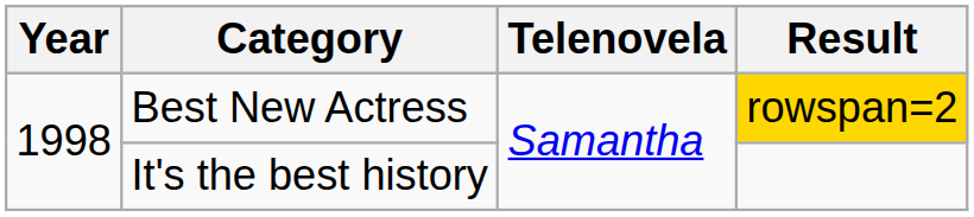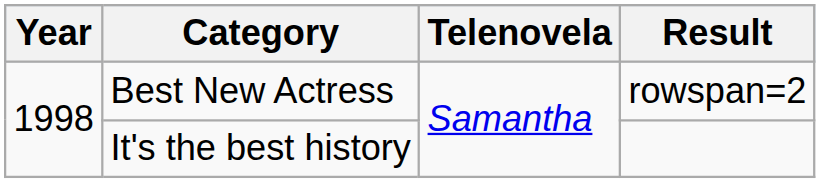Best New Actress | Result: gold background -> no background
